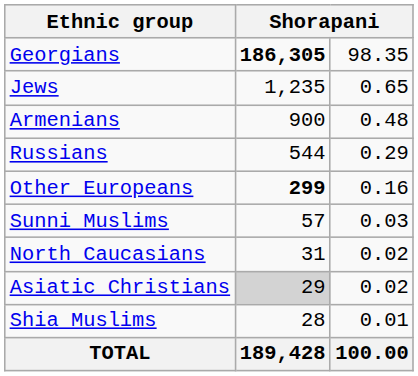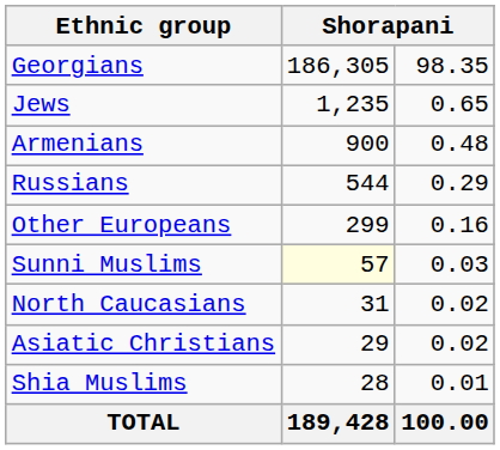Georgians | column 2: bold -> normal
Other Europeans | column 2: bold -> normal
Sunni Muslims | column 2: no background -> lightyellow background
Asiatic Christians | column 2: lightgrey background -> no background
